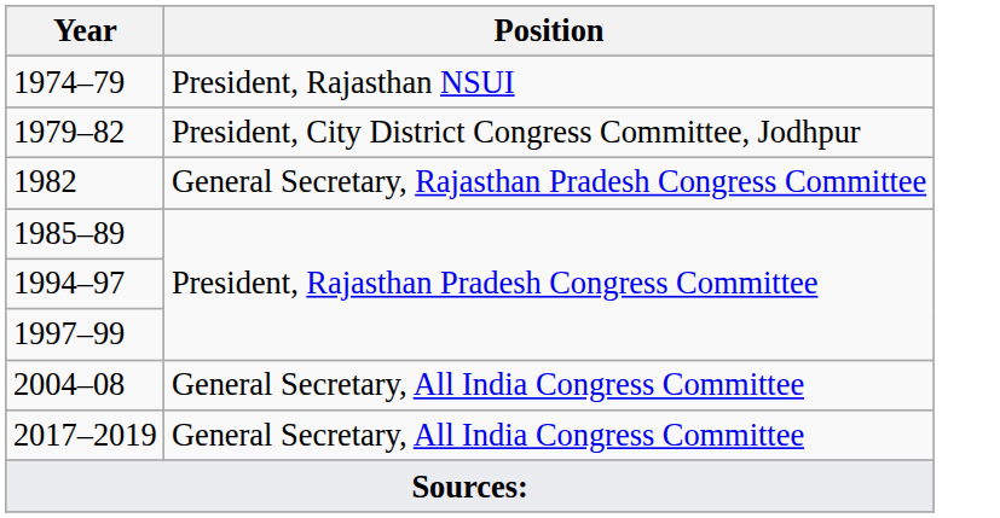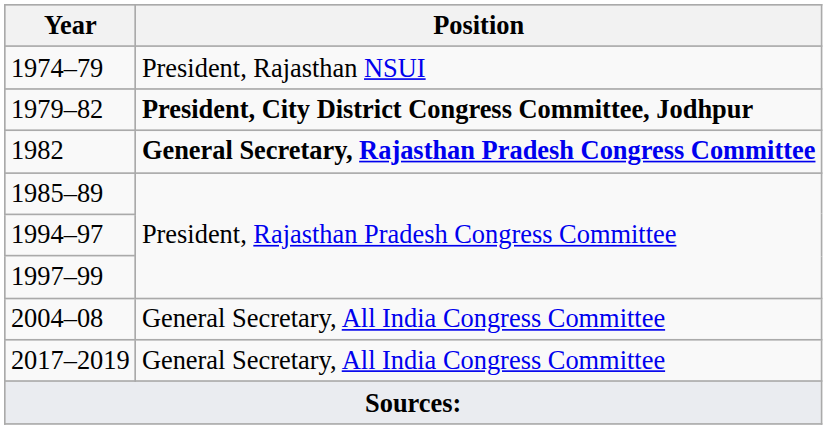1979–82 | Position: normal -> bold
1982 | Position: normal -> bold
